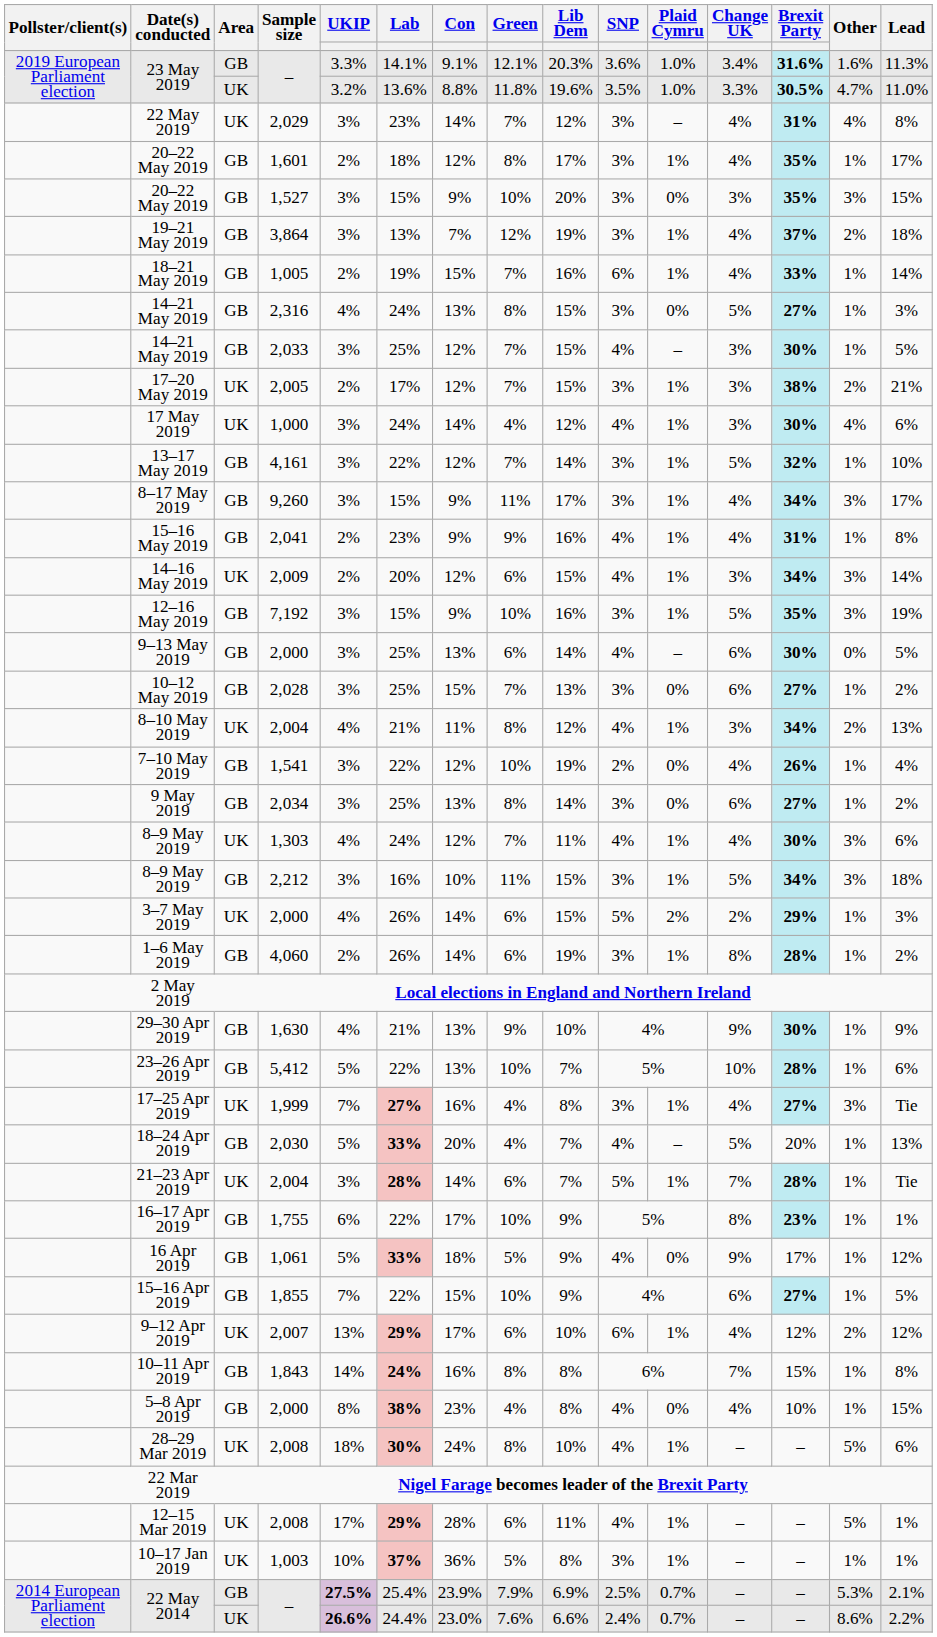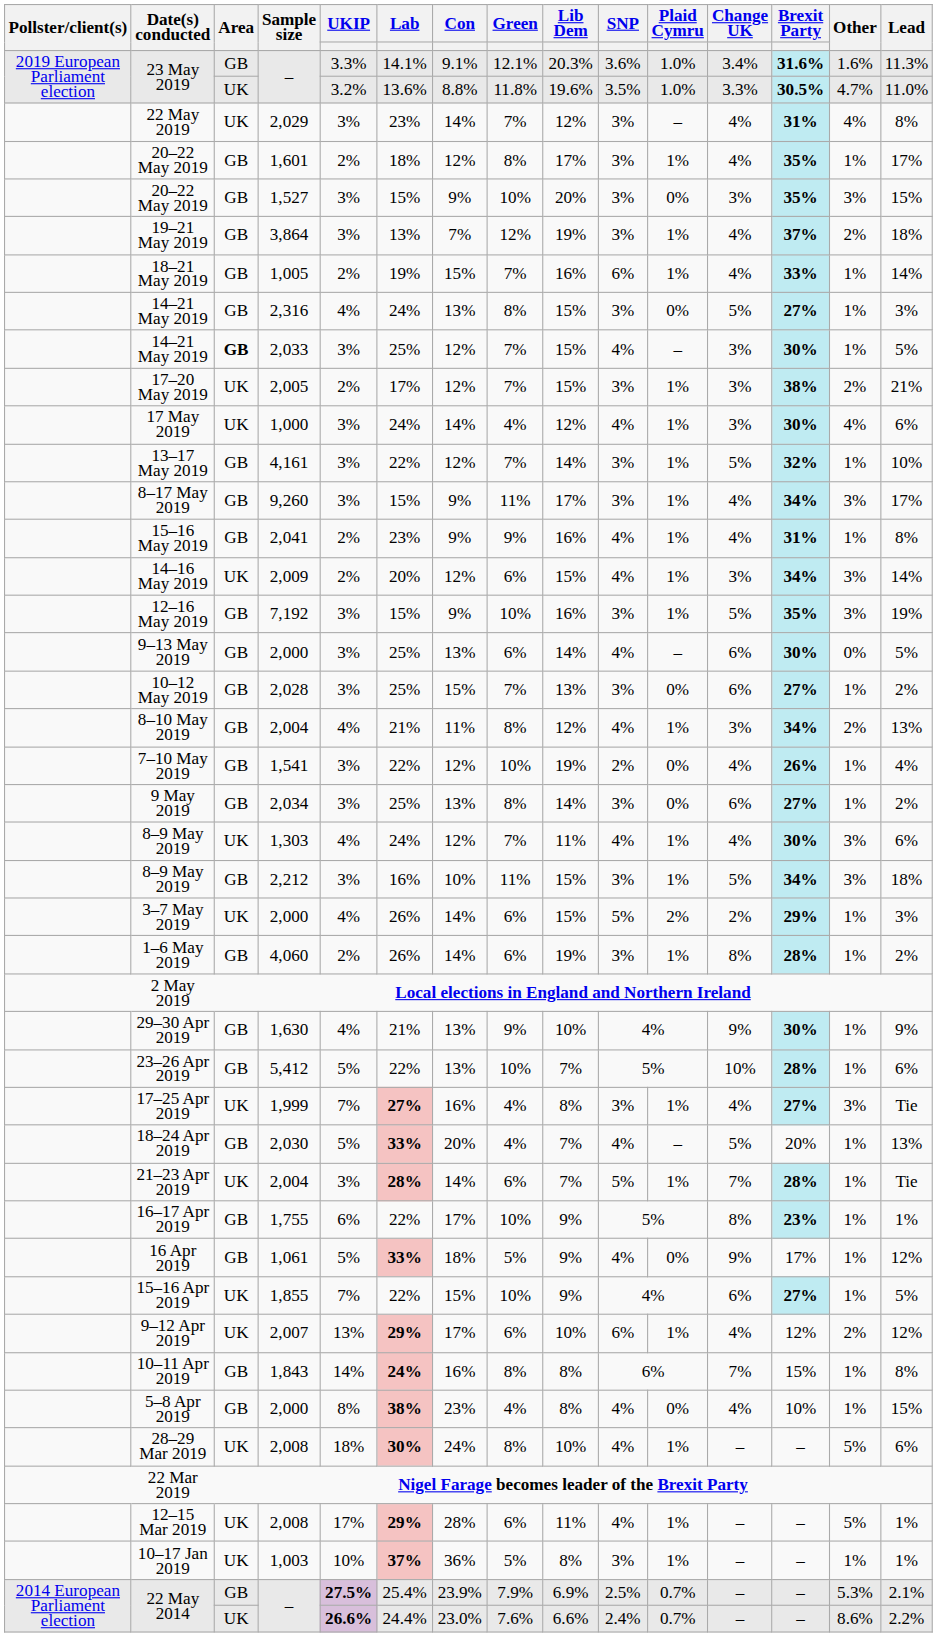14–21 May 2019 / 2,033 | Area: normal -> bold
8–10 May 2019 | Area: UK -> GB
15–16 Apr 2019 | Area: GB -> UK
